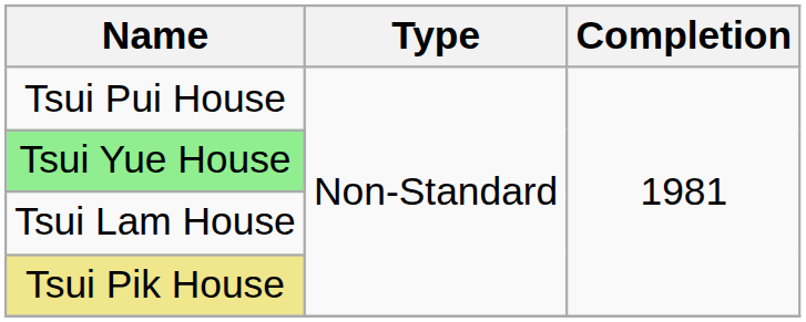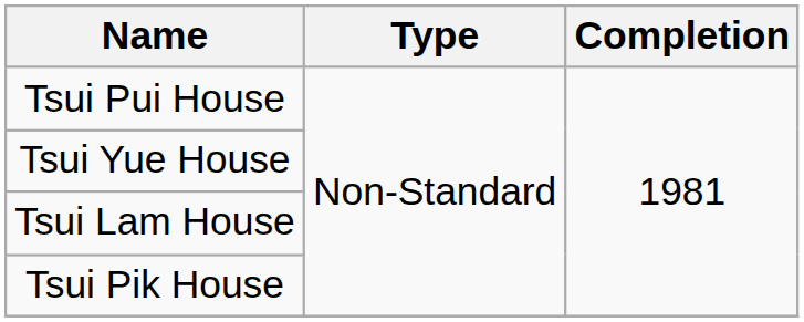Tsui Yue House | Name: lightgreen background -> no background
Tsui Pik House | Name: khaki background -> no background
